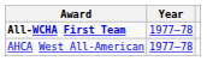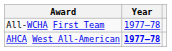row 2 | Award: bold -> normal
row 3 | Year: normal -> bold
